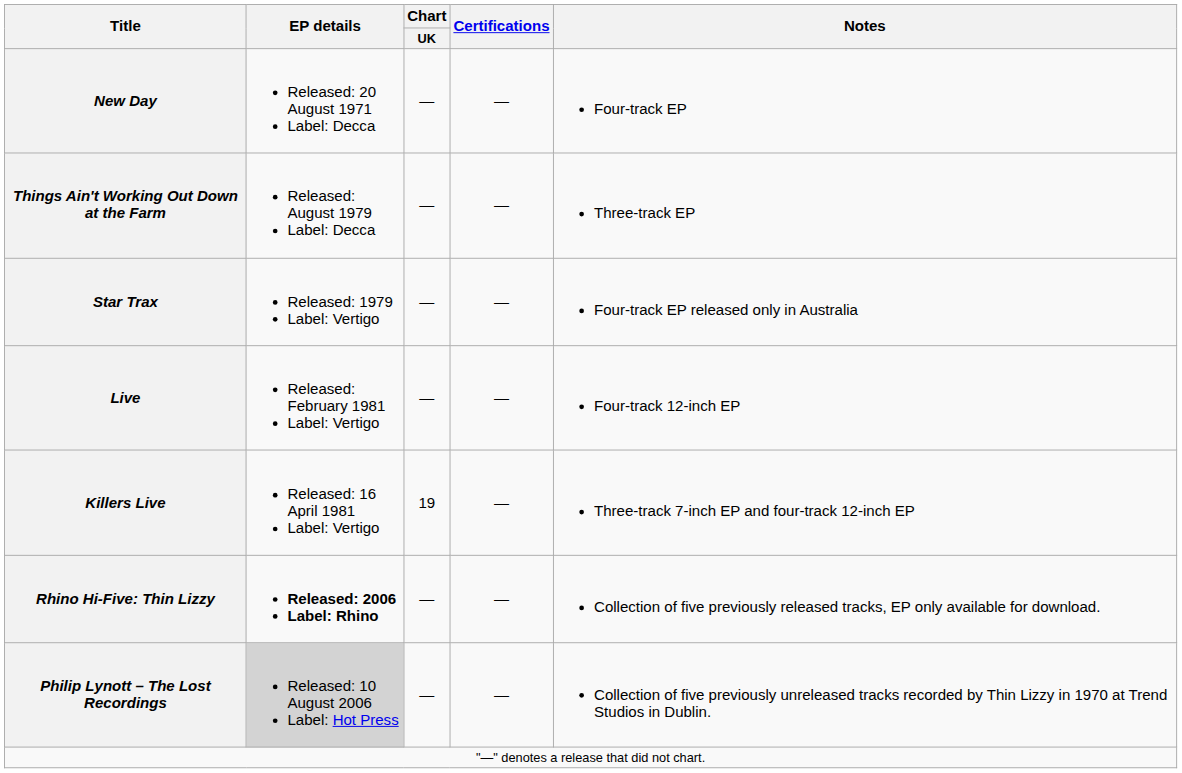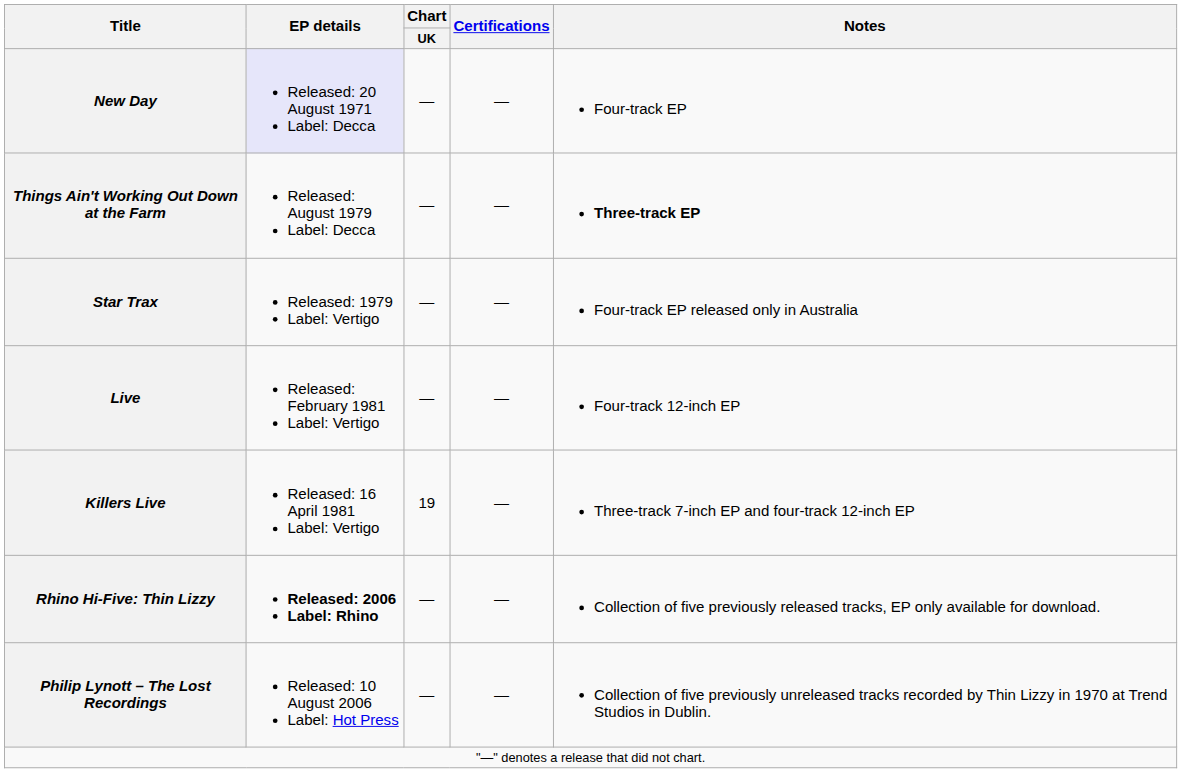New Day | EP details: no background -> lavender background
Things Ain't Working Out Down at the Farm | Notes: normal -> bold
Philip Lynott – The Lost Recordings | EP details: lightgrey background -> no background
